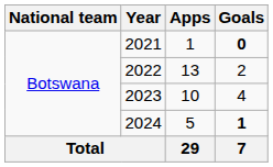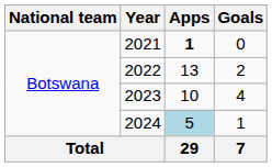2021 | Apps: normal -> bold
2021 | Goals: bold -> normal
2024 | Apps: no background -> lightblue background
2024 | Goals: bold -> normal
